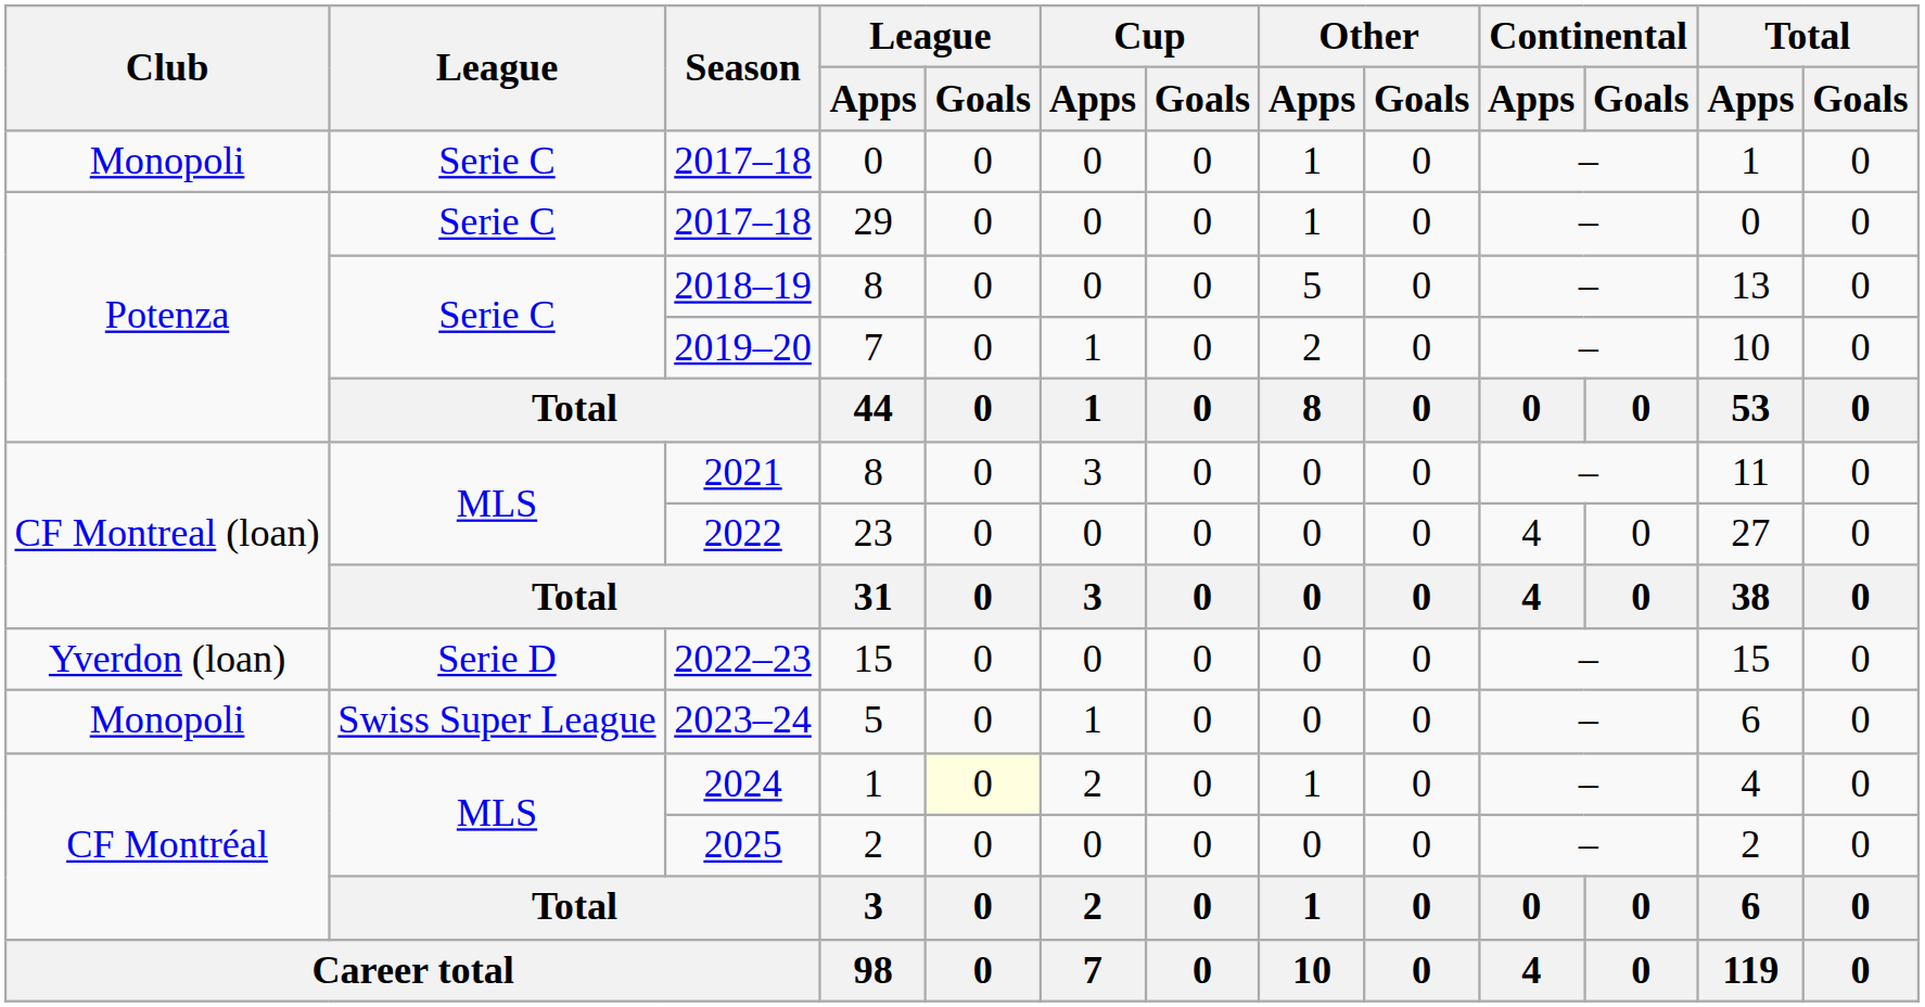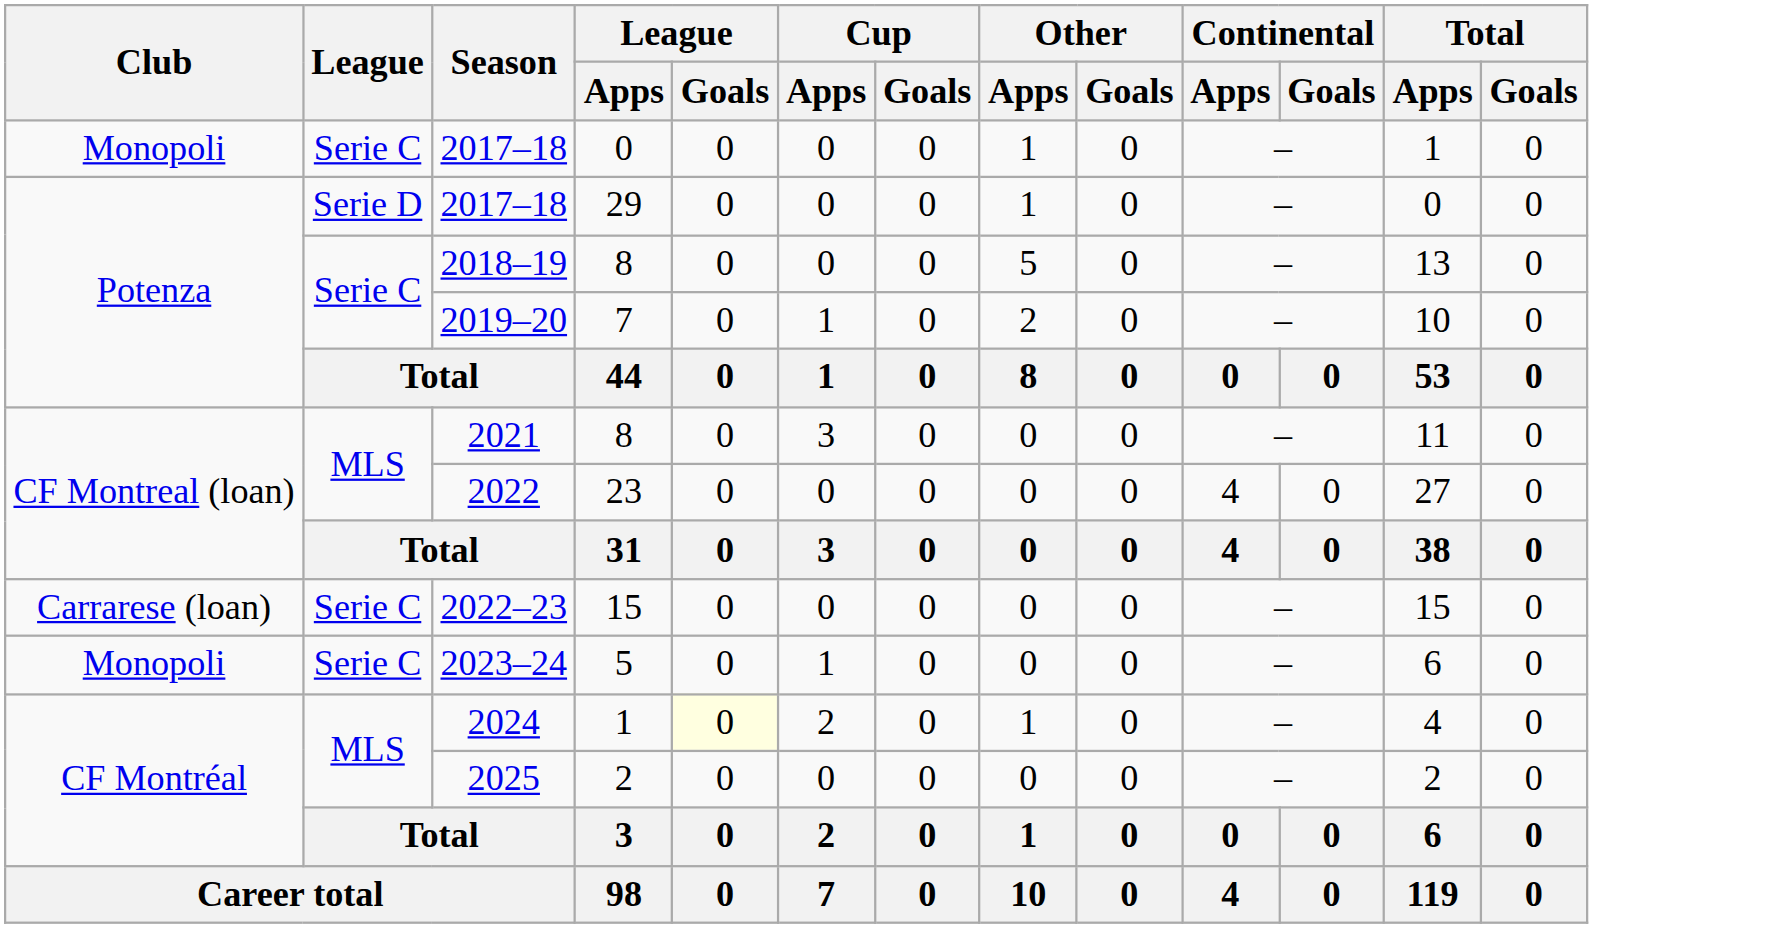2017–18 / 29 | League: Serie C -> Serie D
2022–23 | Club: Yverdon (loan) -> Carrarese (loan)
2022–23 | League: Serie D -> Serie C
2023–24 | League: Swiss Super League -> Serie C
